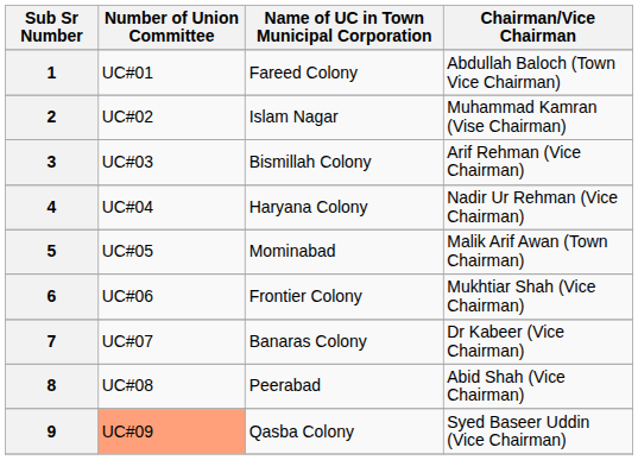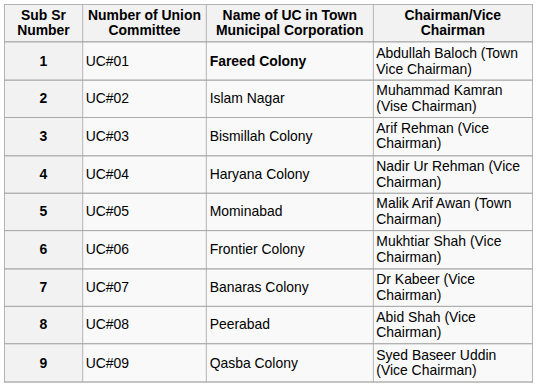1 | Name of UC in Town Municipal Corporation: normal -> bold
9 | Number of Union Committee: lightsalmon background -> no background
